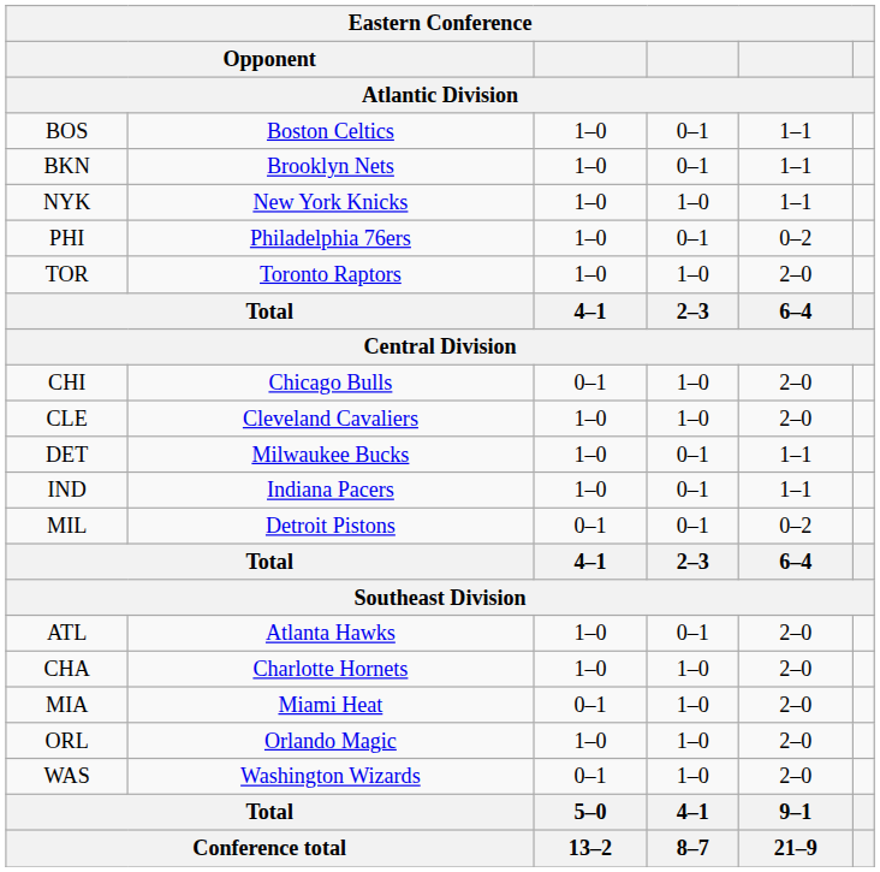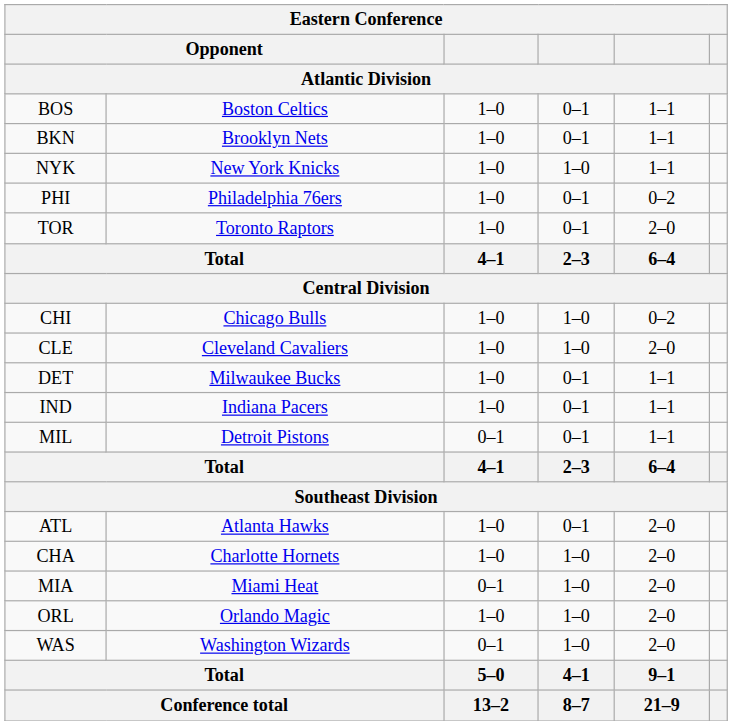TOR | column 4: 1–0 -> 0–1
CHI | column 3: 0–1 -> 1–0
CHI | column 5: 2–0 -> 0–2
MIL | column 5: 0–2 -> 1–1
